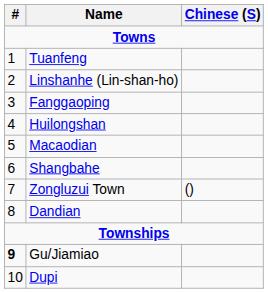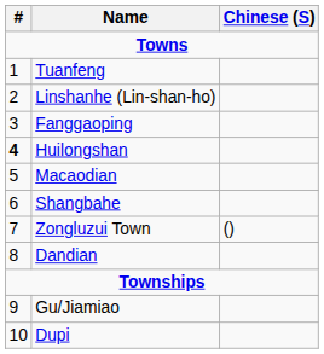Huilongshan | #: normal -> bold
Gu/Jiamiao | #: bold -> normal
